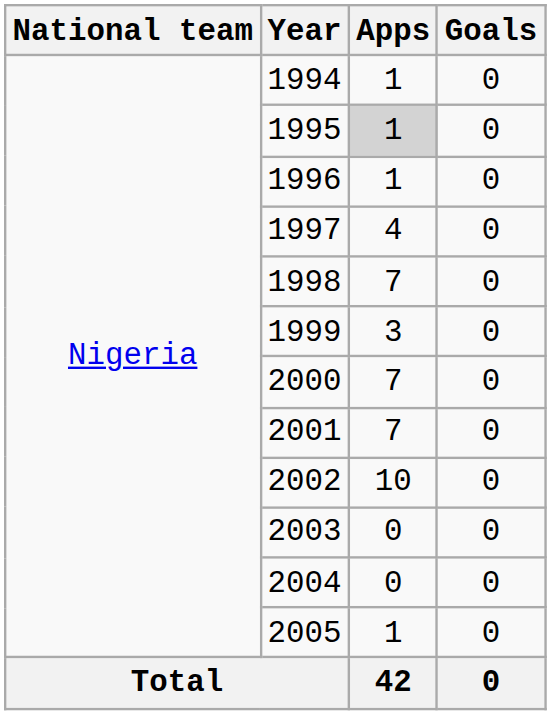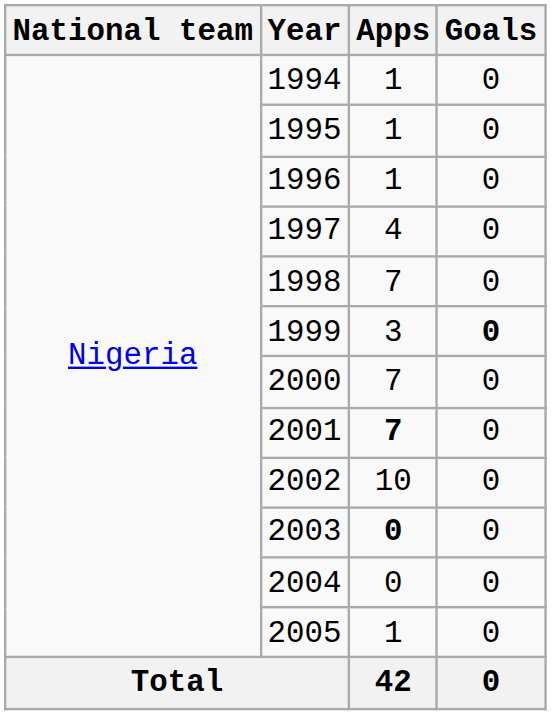1995 | Apps: lightgrey background -> no background
1999 | Goals: normal -> bold
2001 | Apps: normal -> bold
2003 | Apps: normal -> bold
